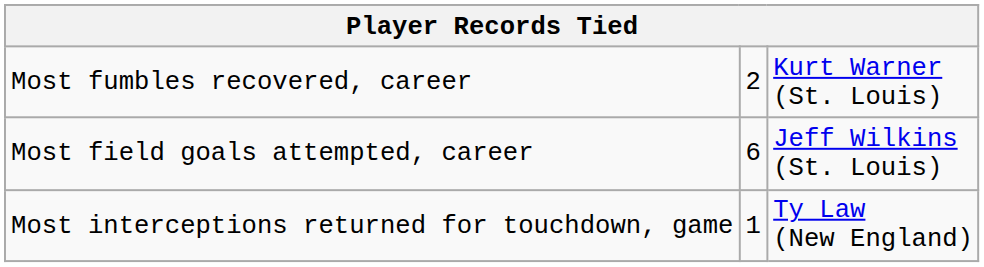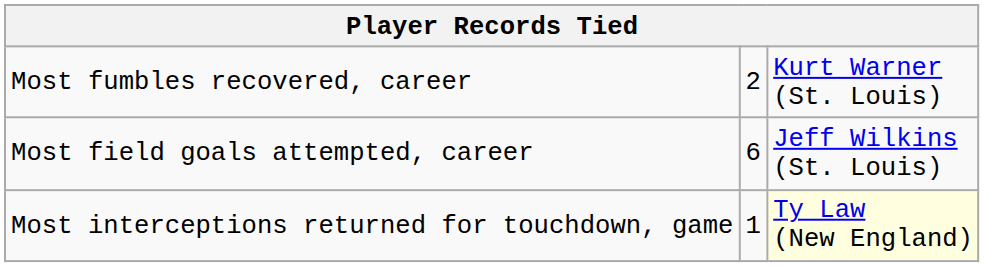Most interceptions returned for touchdown, game | column 3: no background -> lightyellow background
